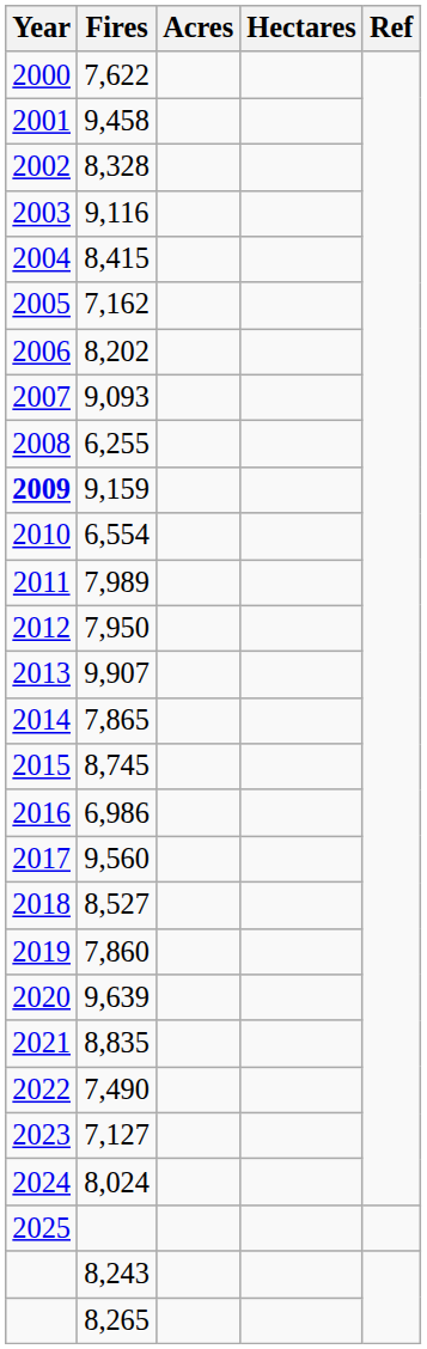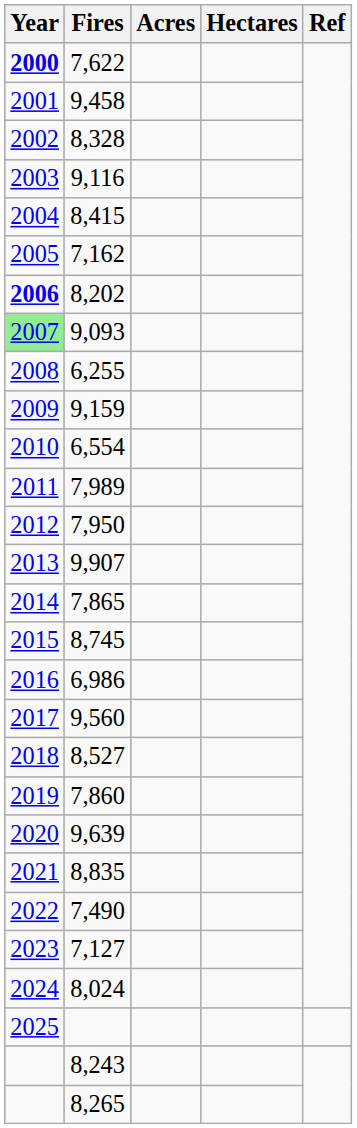7,622 | Year: normal -> bold
8,202 | Year: normal -> bold
9,093 | Year: no background -> lightgreen background
9,159 | Year: bold -> normal
